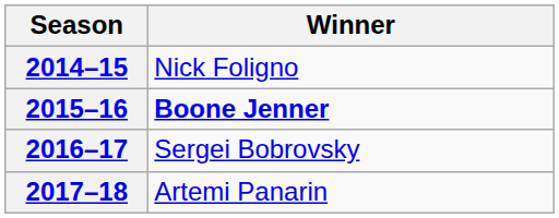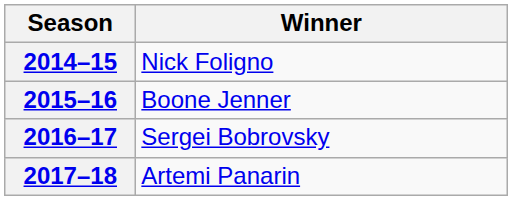2015–16 | Winner: bold -> normal
